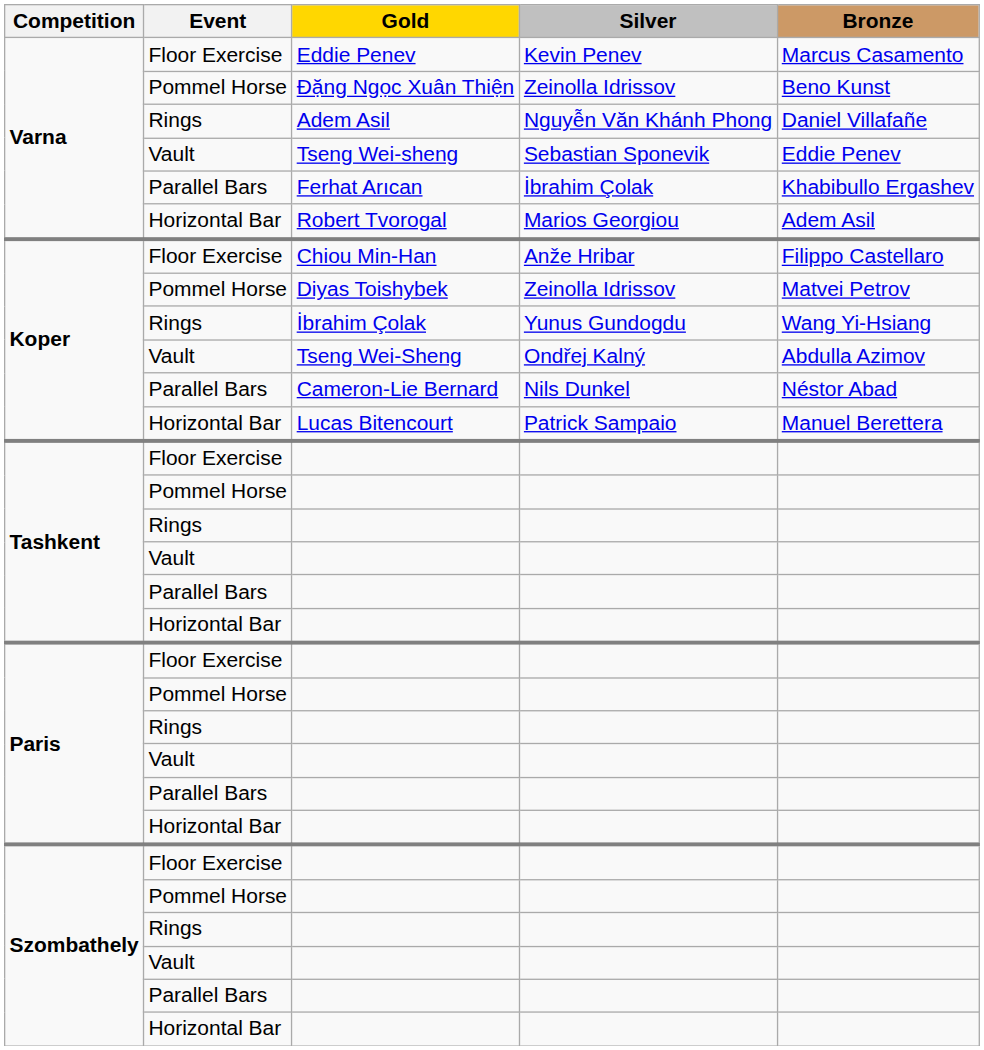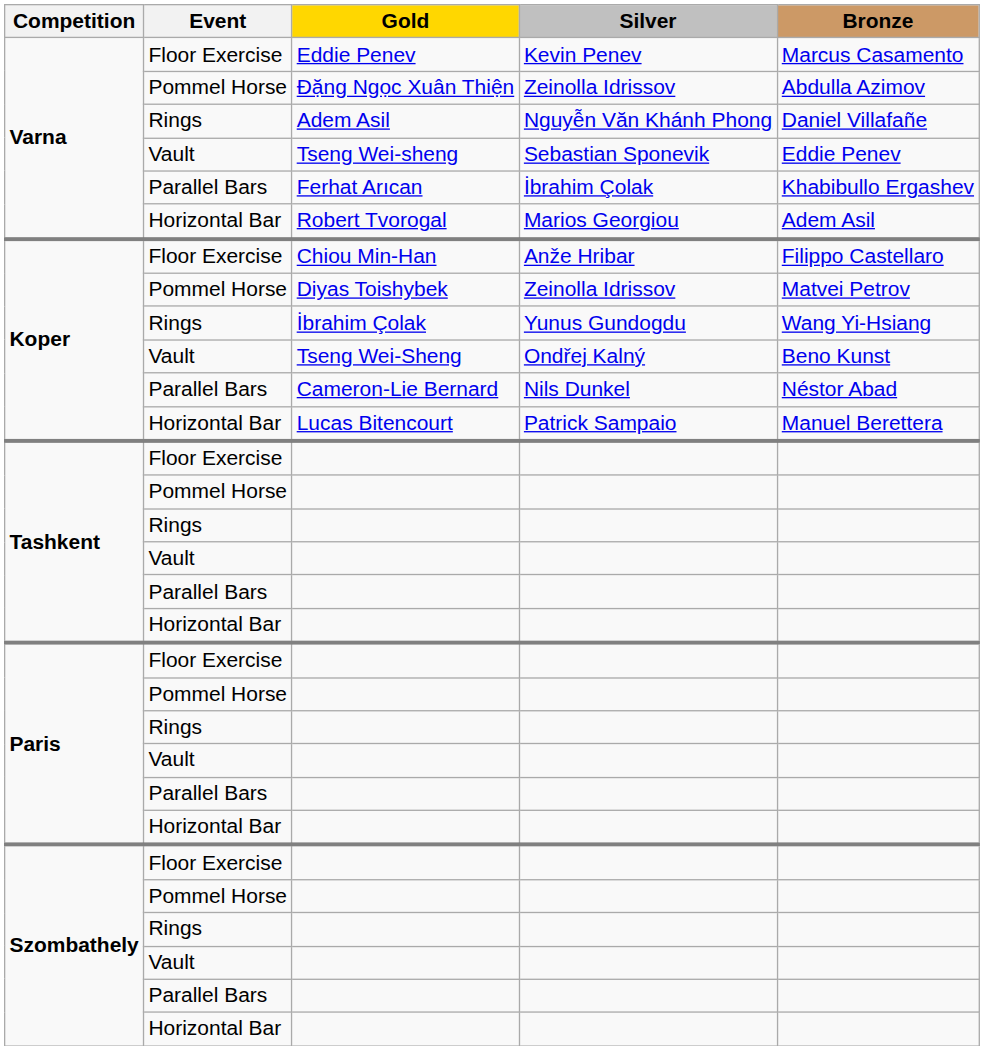Đặng Ngọc Xuân Thiện | Bronze: Beno Kunst -> Abdulla Azimov
Tseng Wei-Sheng | Bronze: Abdulla Azimov -> Beno Kunst
